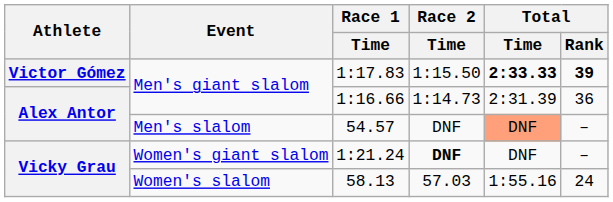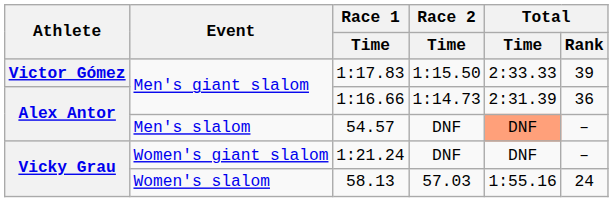1:17.83 | Total / Time: bold -> normal
1:17.83 | Total / Rank: bold -> normal
1:21.24 | Race 2 / Time: bold -> normal
